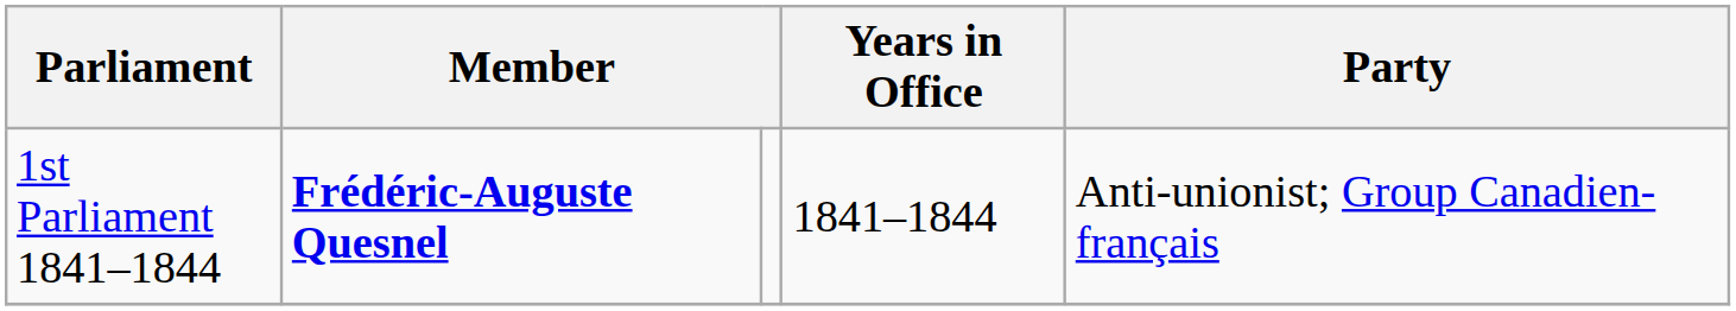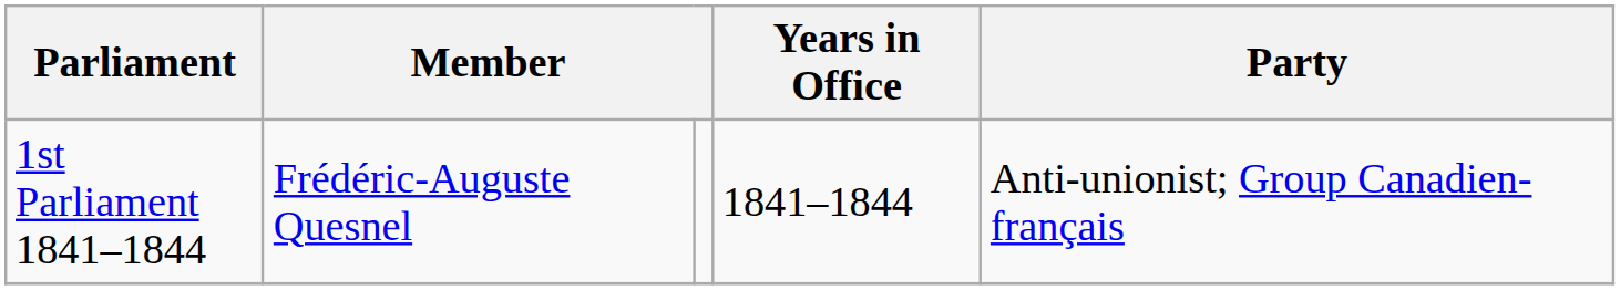1st Parliament 1841–1844 | column 2: bold -> normal
